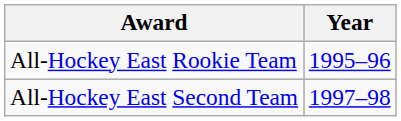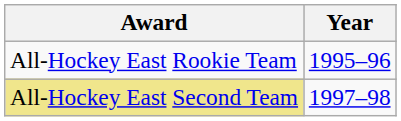row 3 | Award: no background -> khaki background
